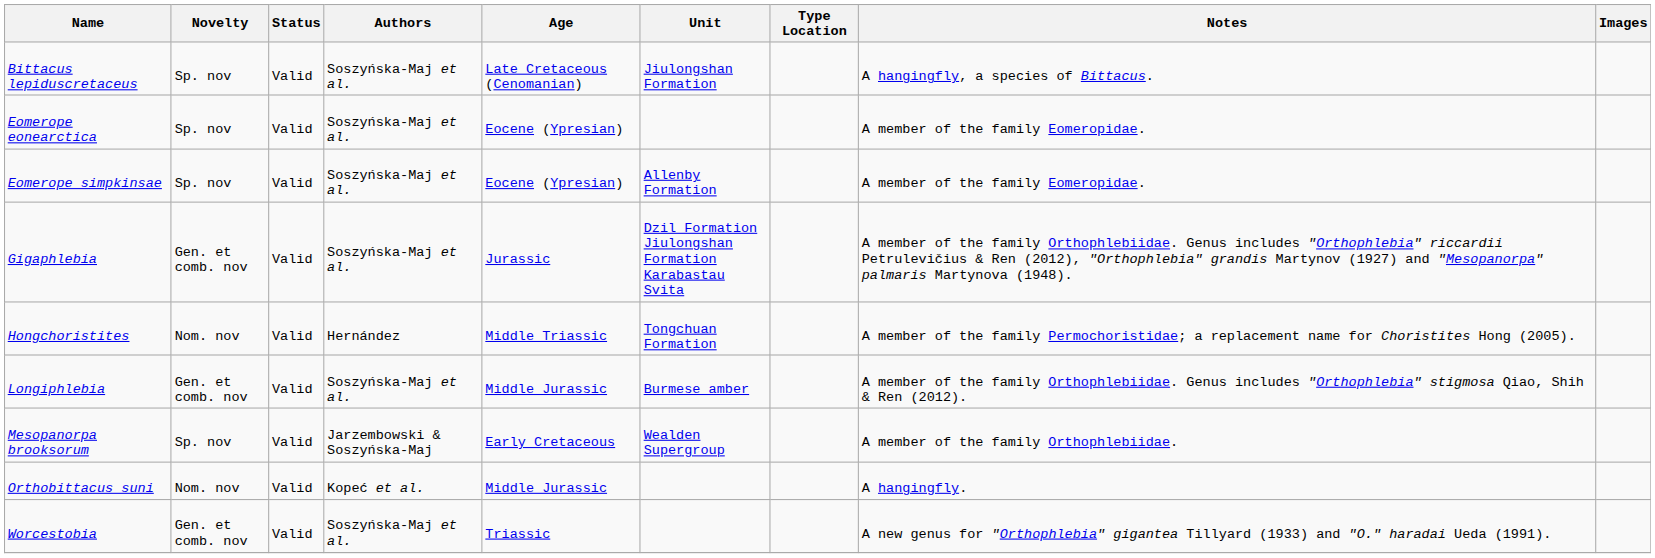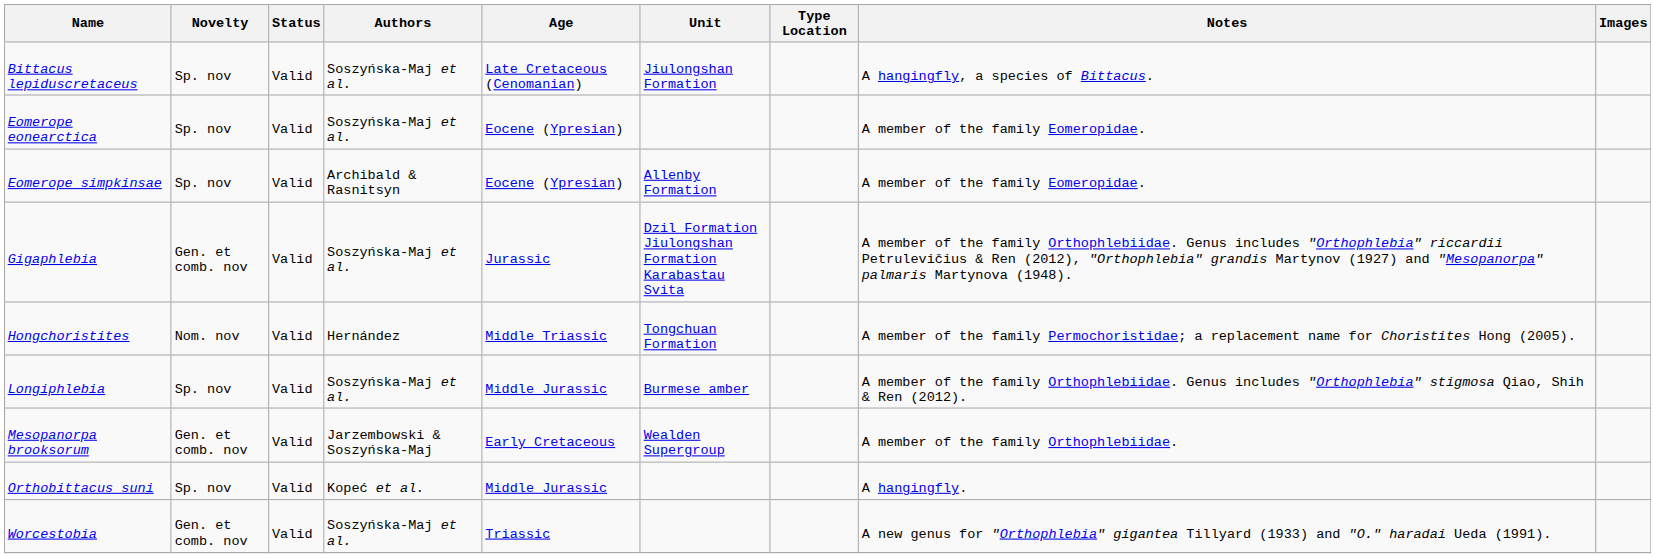Eomerope simpkinsae | Authors: Soszyńska-Maj et al. -> Archibald & Rasnitsyn
Longiphlebia | Novelty: Gen. et comb. nov -> Sp. nov
Mesopanorpa brooksorum | Novelty: Sp. nov -> Gen. et comb. nov
Orthobittacus suni | Novelty: Nom. nov -> Sp. nov
